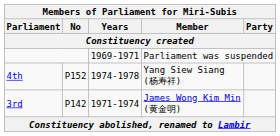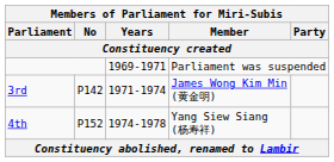rows swapped: 3rd <-> 4th
